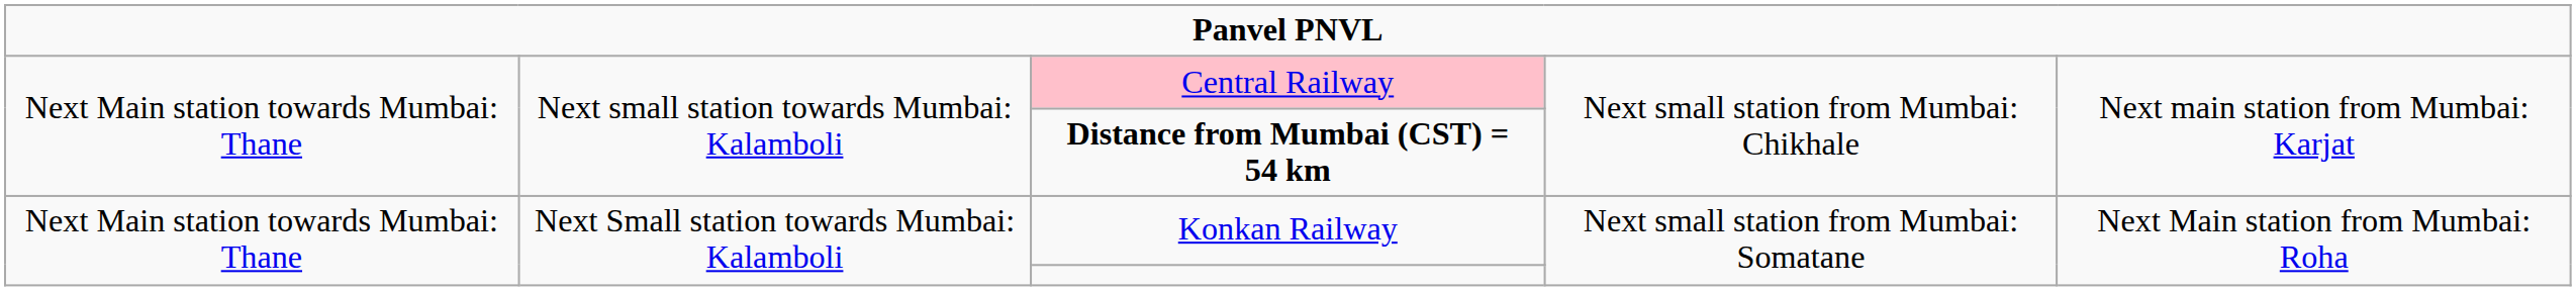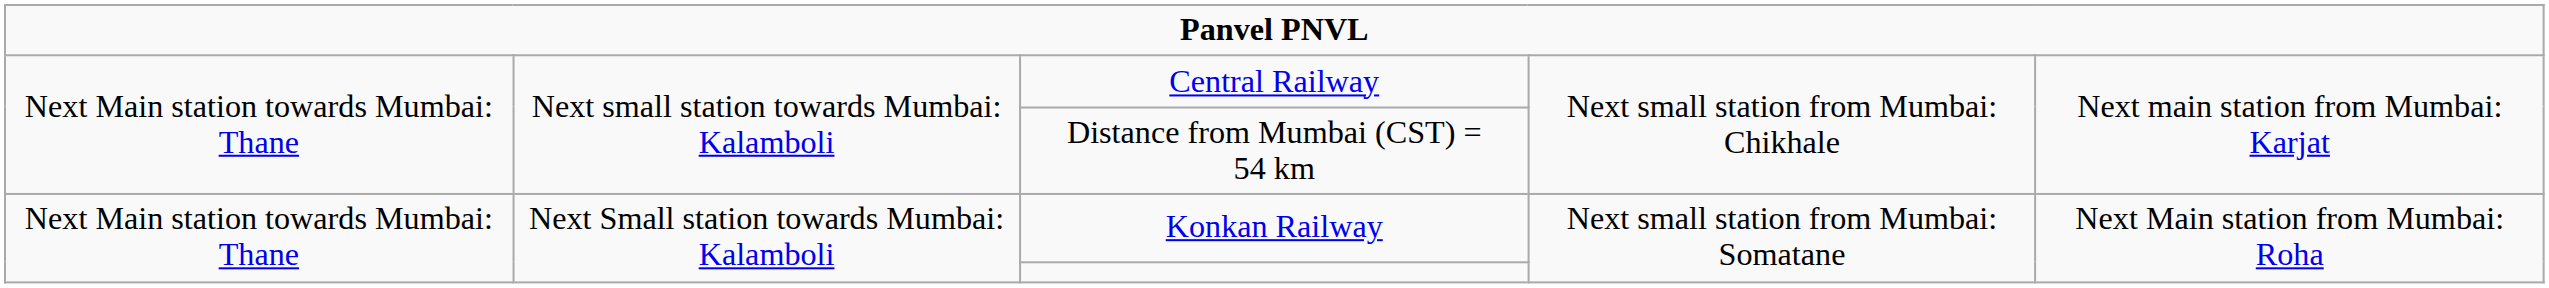Central Railway | column 3: pink background -> no background
Distance from Mumbai (CST) = 54 km | column 3: bold -> normal
